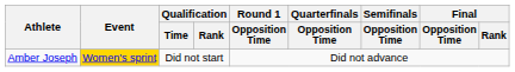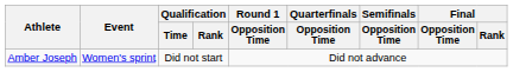Amber Joseph | Event: gold background -> no background
